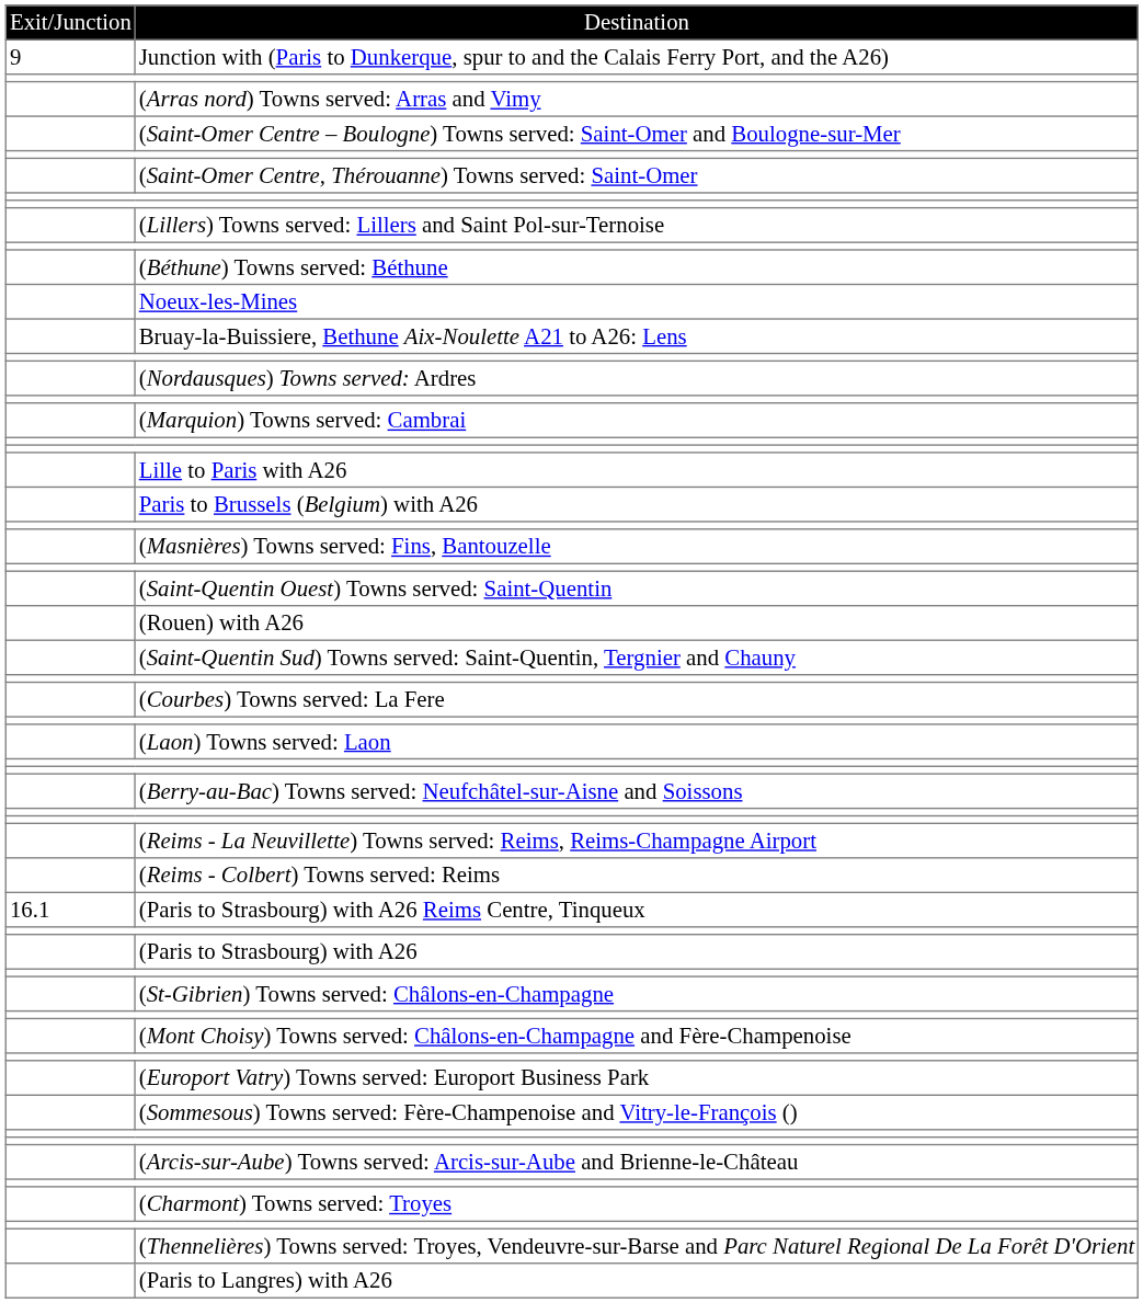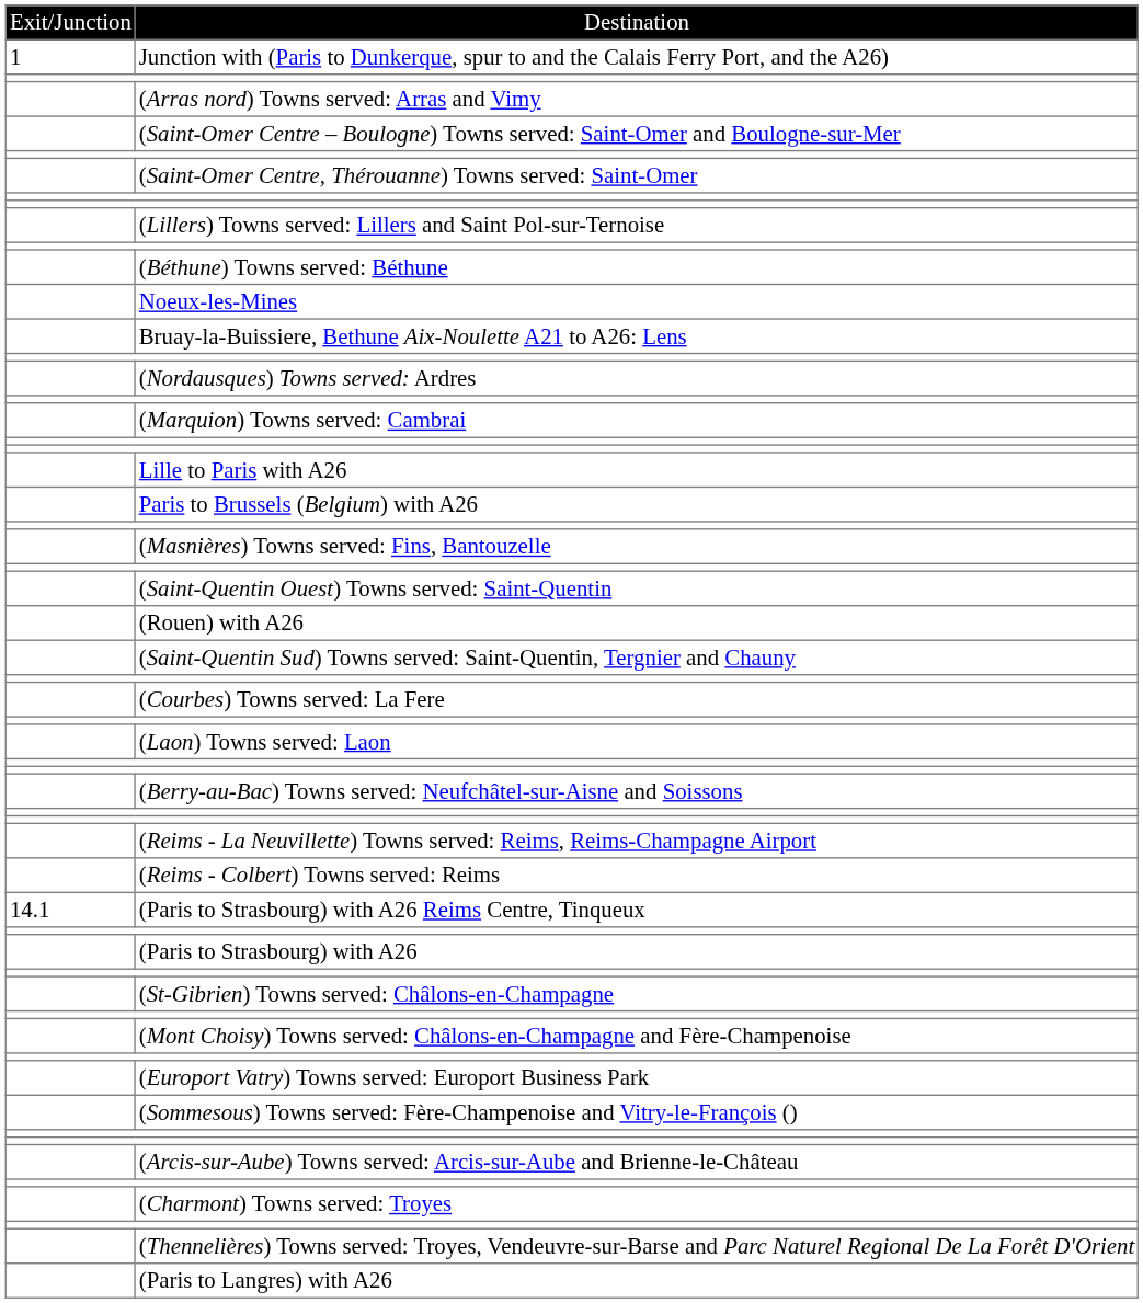row 2 | column 1: 9 -> 1
row 40 | column 1: 16.1 -> 14.1
